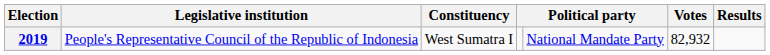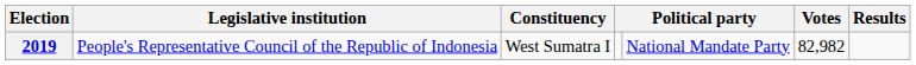2019 | Votes: 82,932 -> 82,982
